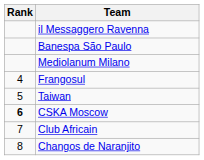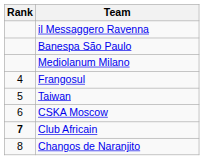CSKA Moscow | Rank: bold -> normal
Club Africain | Rank: normal -> bold
